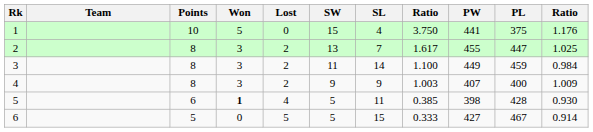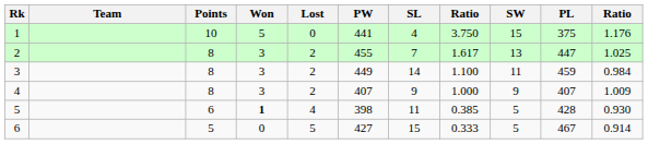columns swapped: SW <-> PW
row 5 | column 8: 1.003 -> 1.000
row 5 | PL: 400 -> 407
